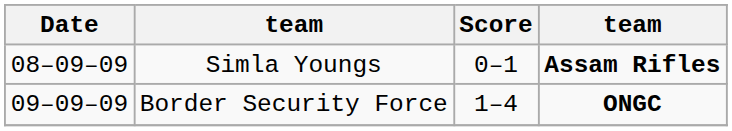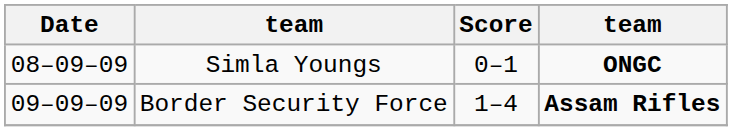Simla Youngs | column 4: Assam Rifles -> ONGC
Border Security Force | column 4: ONGC -> Assam Rifles
